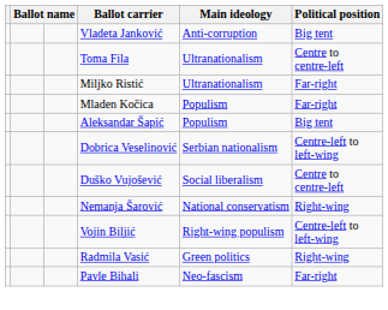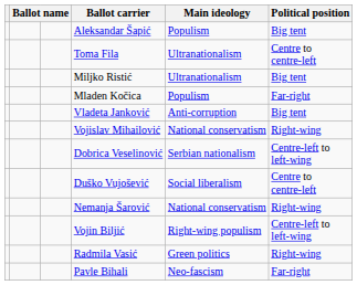rows swapped: Aleksandar Šapić <-> Vladeta Janković
Miljko Ristić | Political position: Far-right -> Big tent
+ row: Vojislav Mihailović | National conservatism | Right-wing
